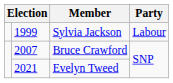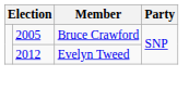- row: 1999 | Sylvia Jackson | Labour
Bruce Crawford | column 2: 2007 -> 2005
Evelyn Tweed | column 2: 2021 -> 2012
